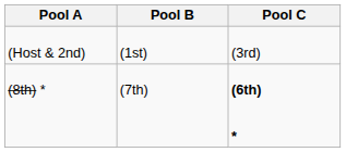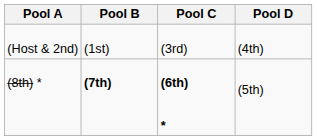+ column: Pool D | (4th) | (5th)
(8th) * | Pool B: normal -> bold
